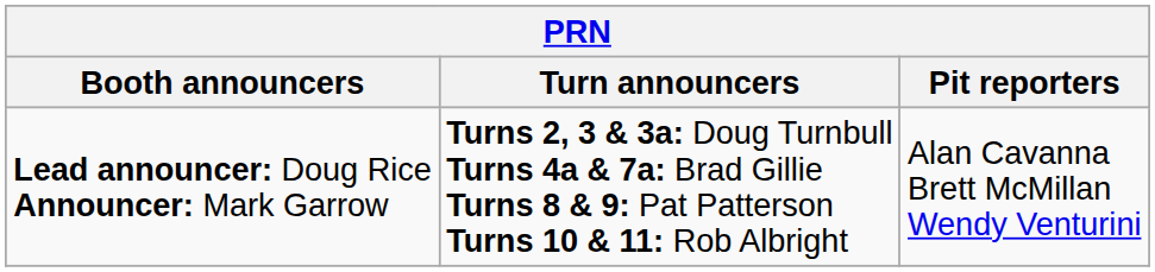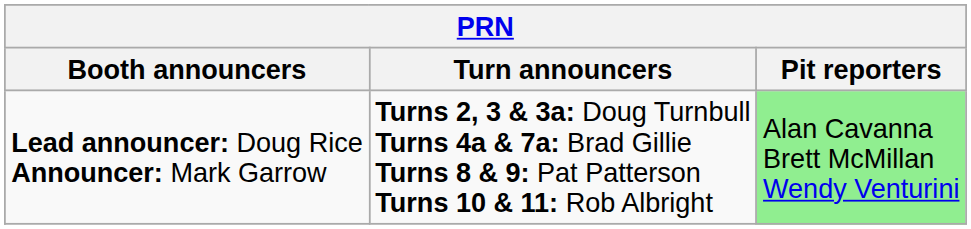Lead announcer: Doug Rice Announcer: Mark Garrow | Pit reporters: no background -> lightgreen background
